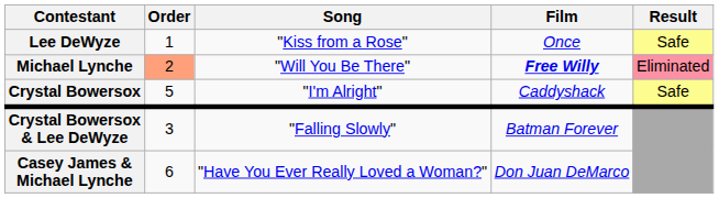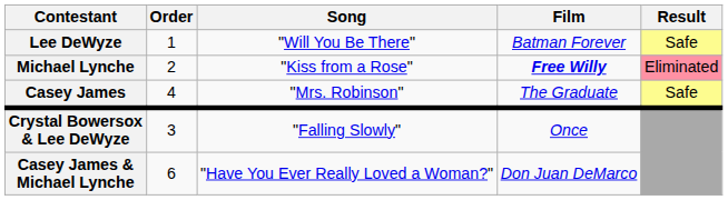Lee DeWyze | Song: "Kiss from a Rose" -> "Will You Be There"
Lee DeWyze | Film: Once -> Batman Forever
Michael Lynche | Order: lightsalmon background -> no background
Michael Lynche | Song: "Will You Be There" -> "Kiss from a Rose"
+ row: Casey James | 4 | "Mrs. Robinson" | The Graduate | Safe
- row: Crystal Bowersox | 5 | "I'm Alright" | Caddyshack | Safe
Crystal Bowersox & Lee DeWyze | Film: Batman Forever -> Once
